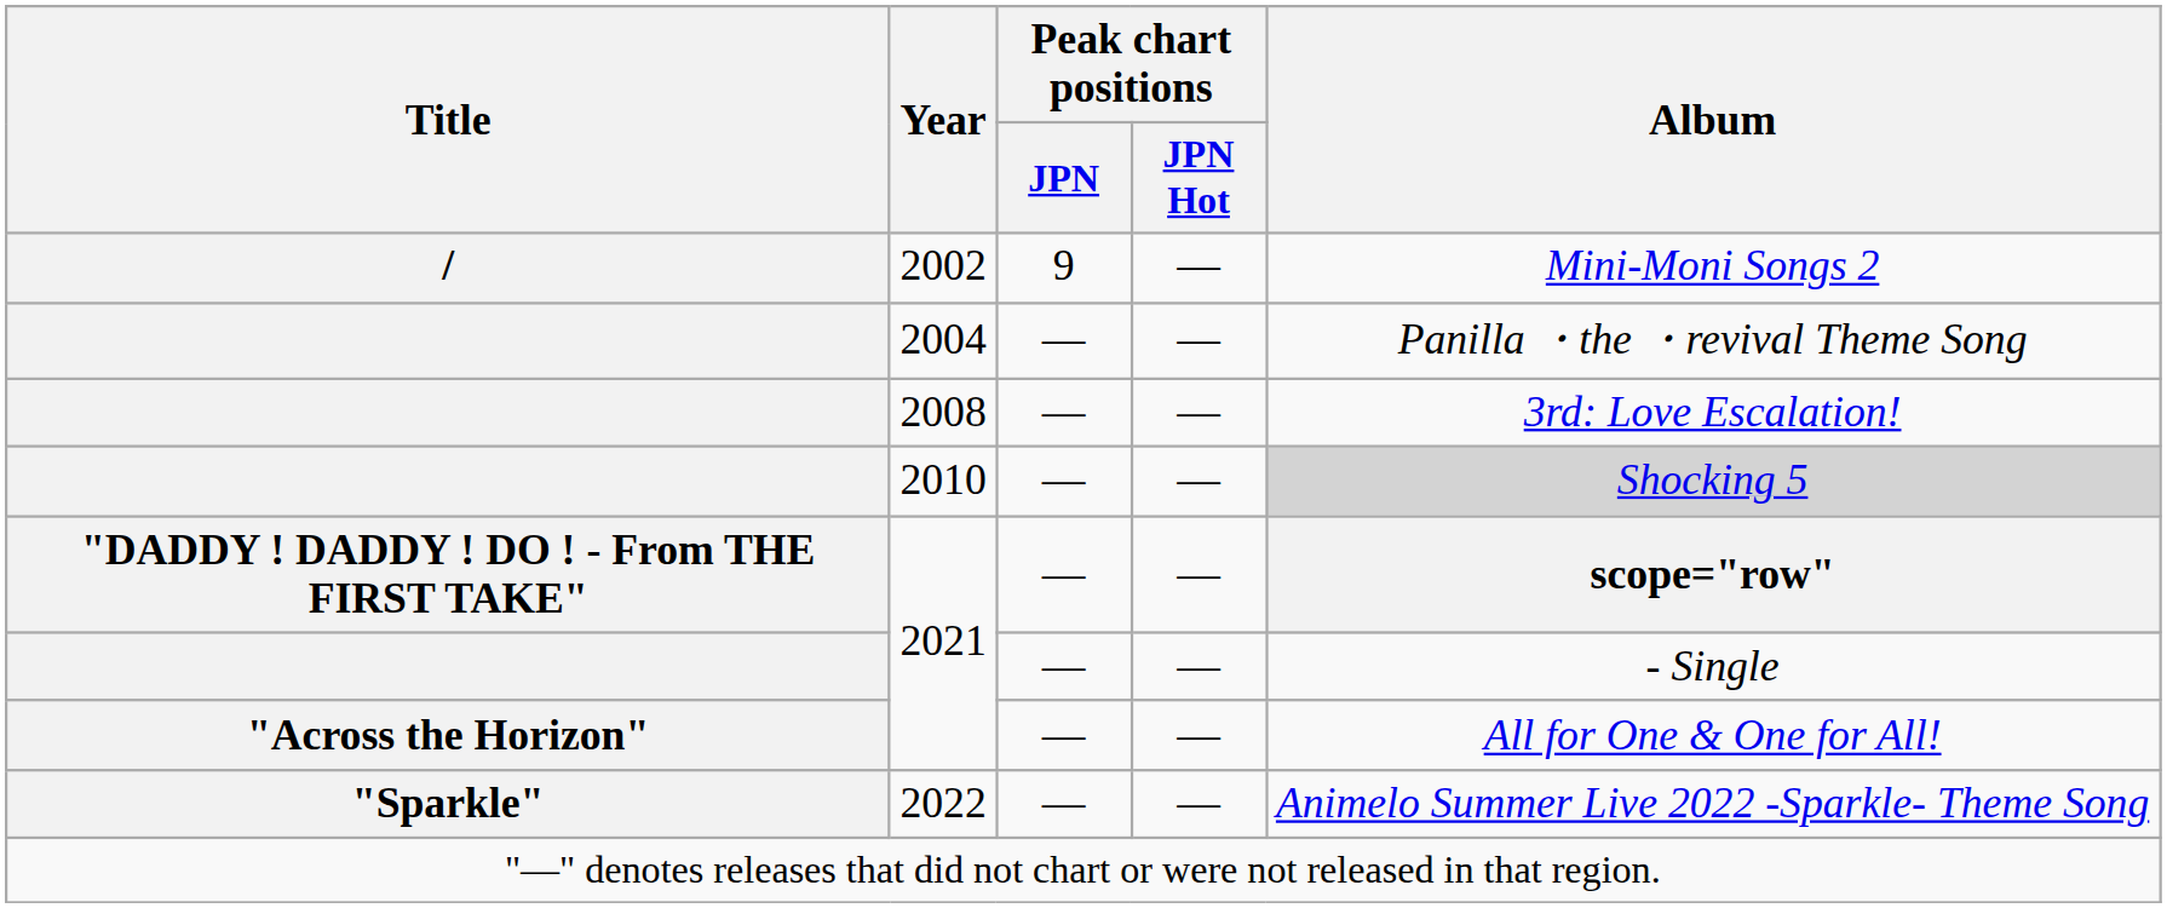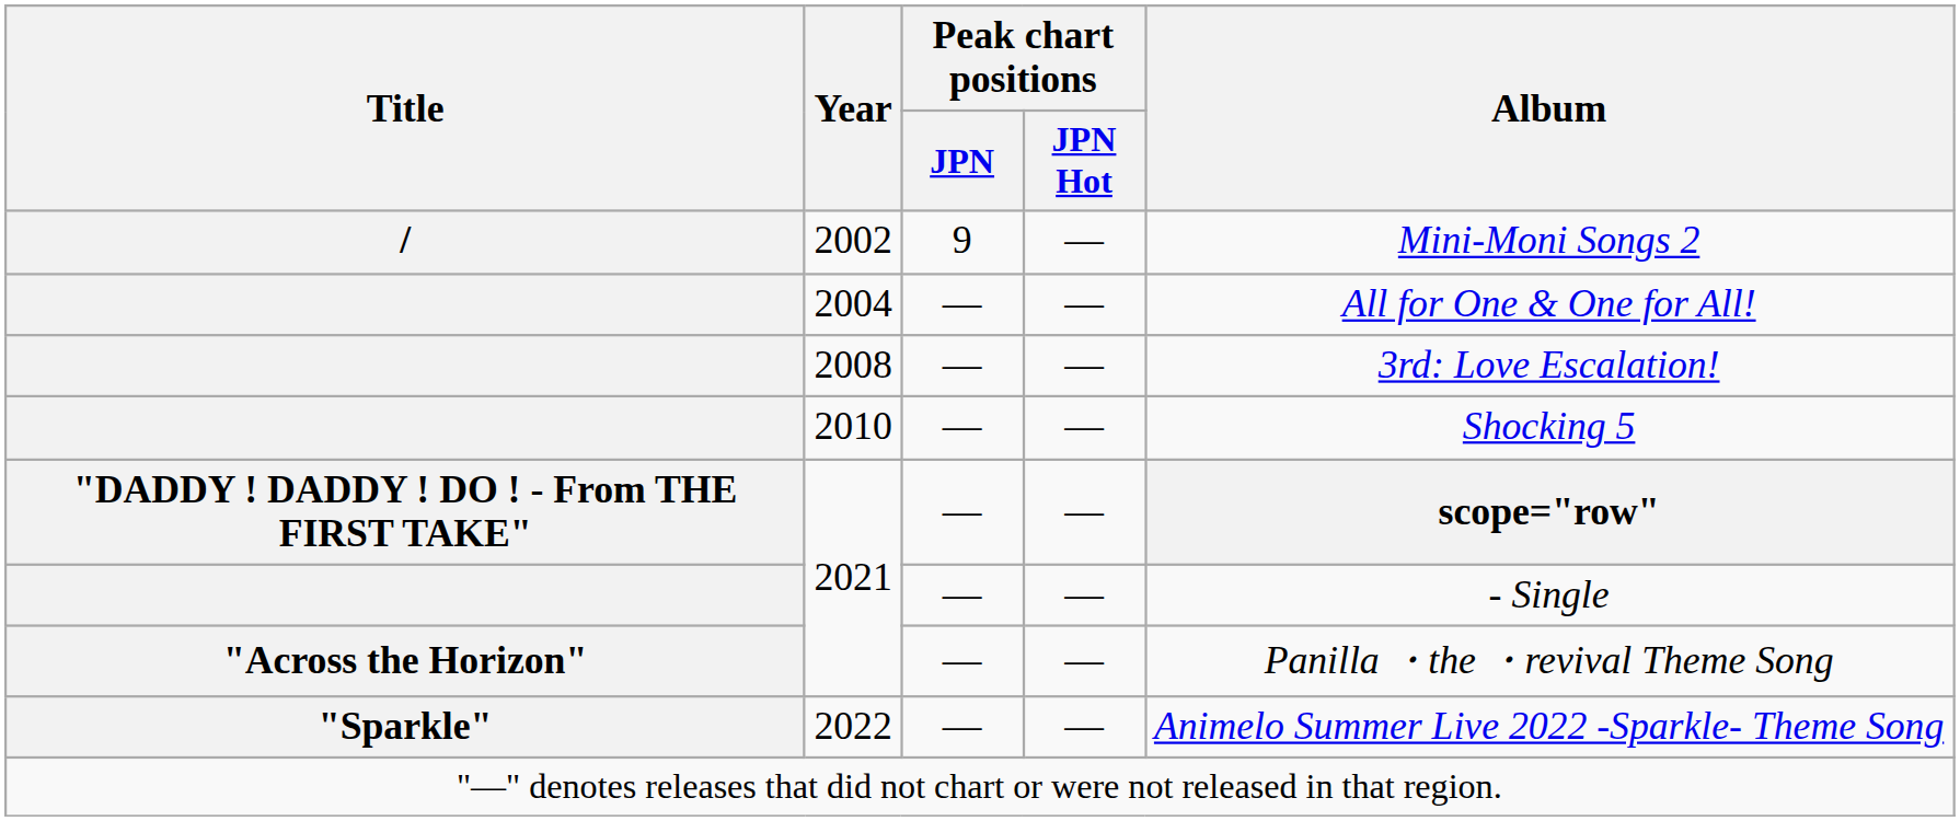2004 | Album: Panilla ・the ・revival Theme Song -> All for One & One for All!
2010 | Album: lightgrey background -> no background
"Across the Horizon" / 2021 | Album: All for One & One for All! -> Panilla ・the ・revival Theme Song
